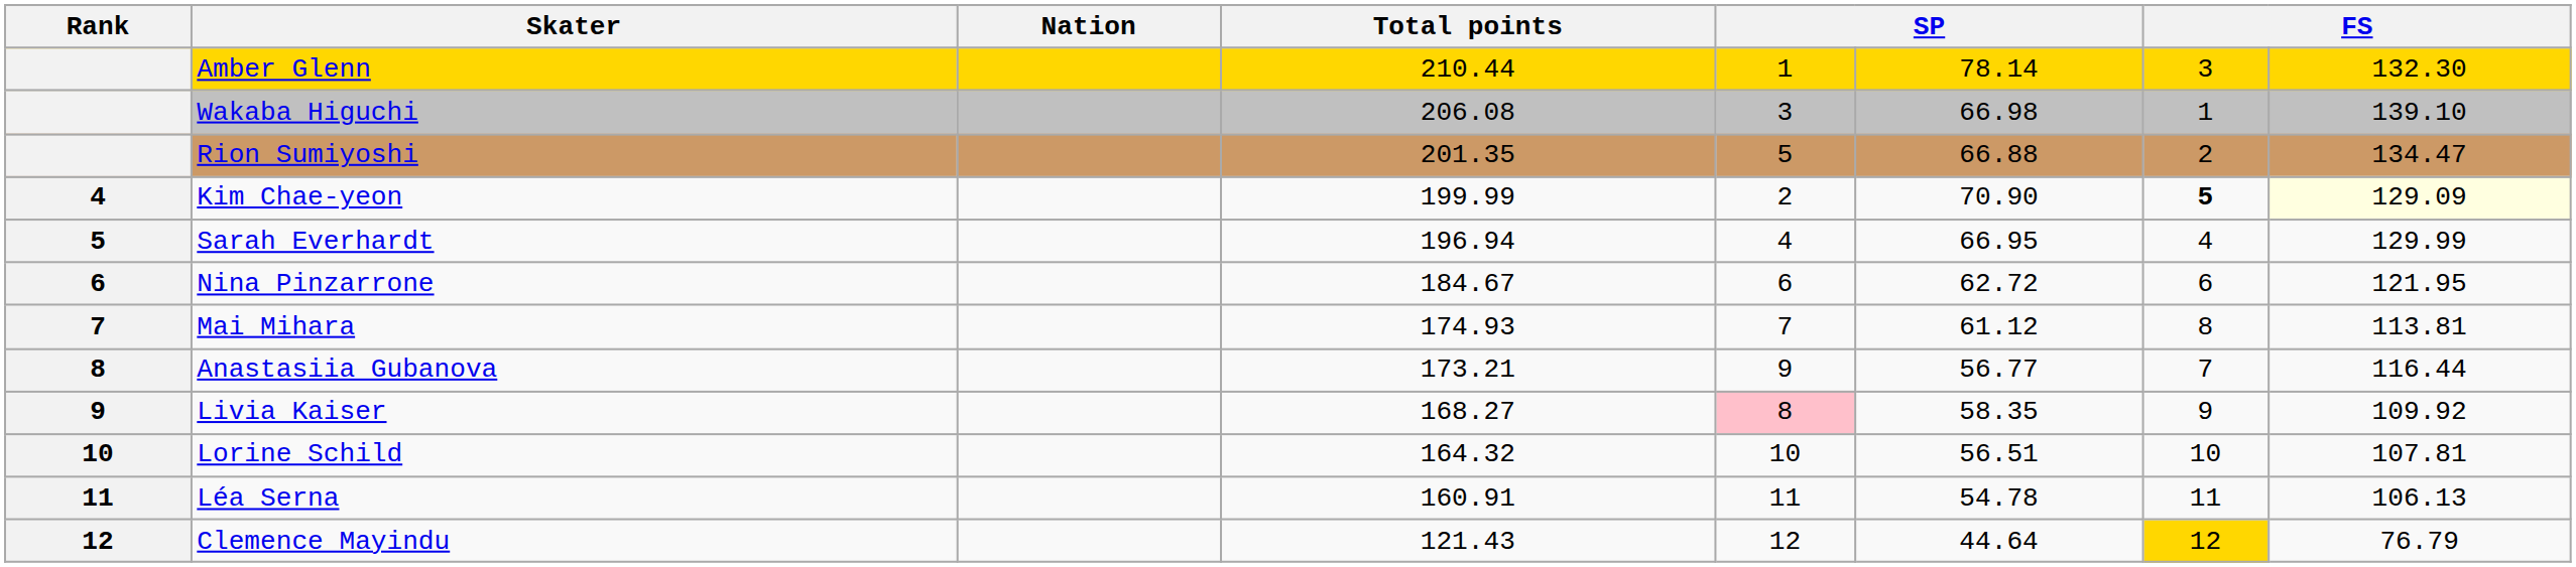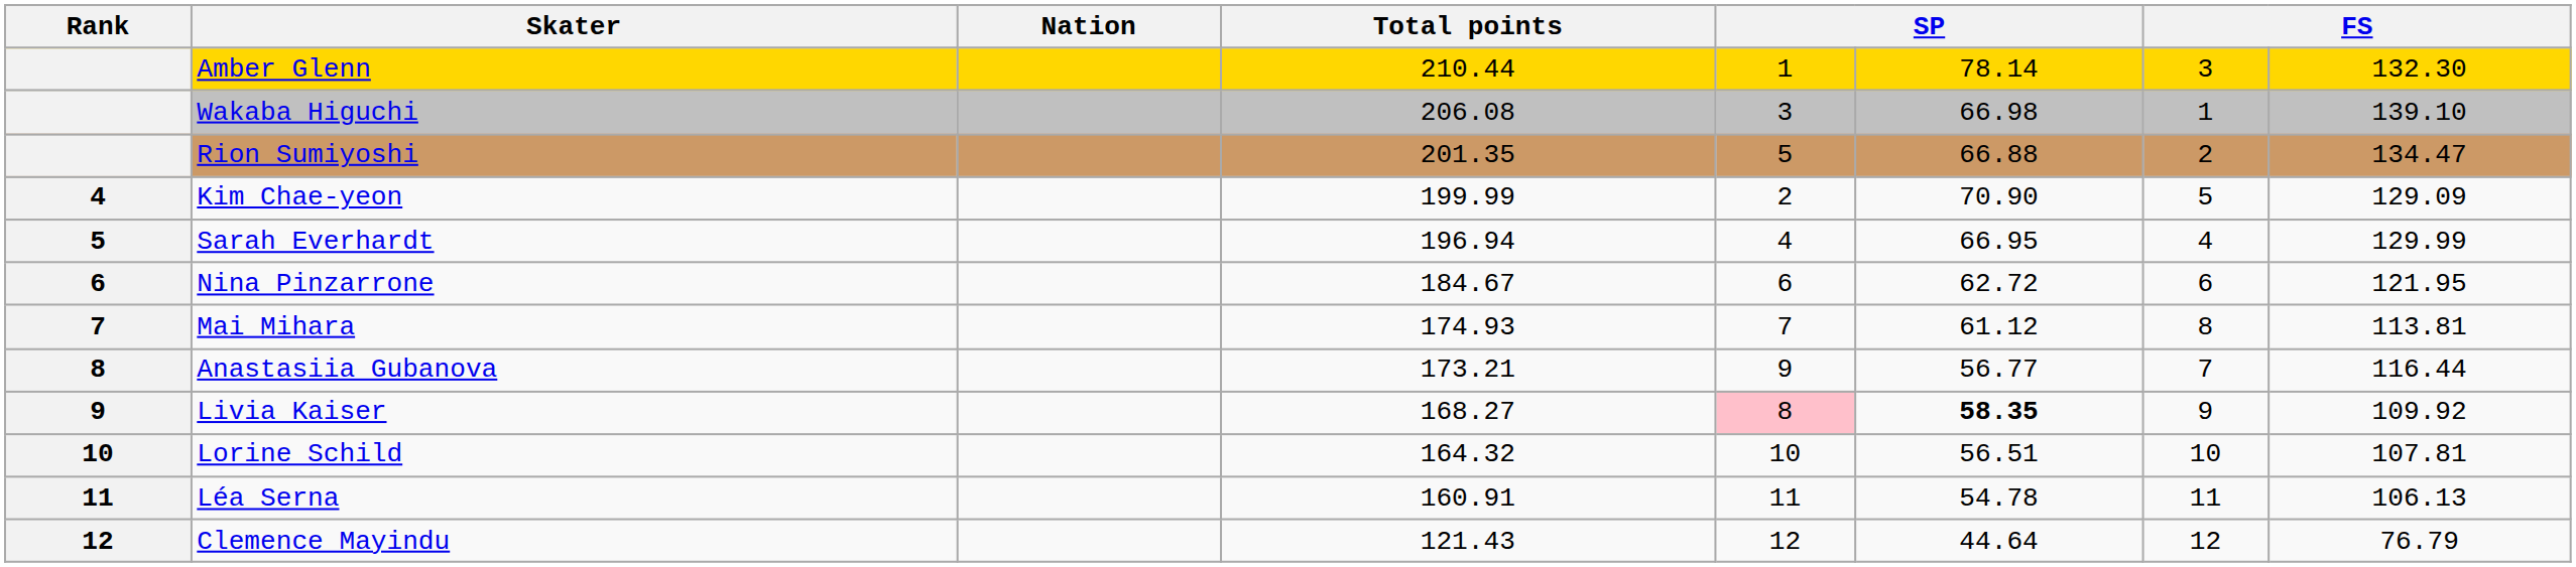Kim Chae-yeon | column 7: bold -> normal
Kim Chae-yeon | column 8: lightyellow background -> no background
Livia Kaiser | column 6: normal -> bold
Clemence Mayindu | column 7: gold background -> no background
